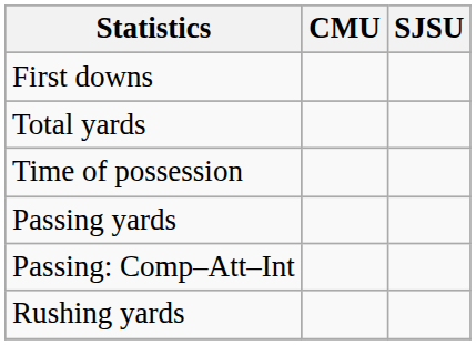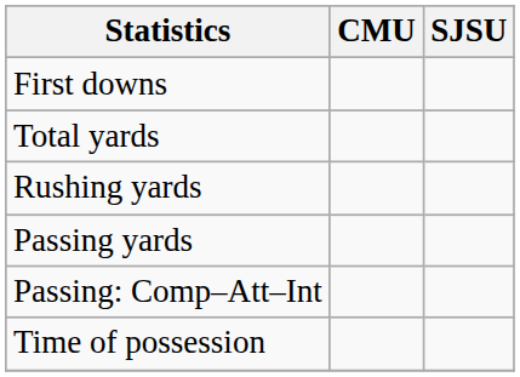rows swapped: Rushing yards <-> Time of possession
